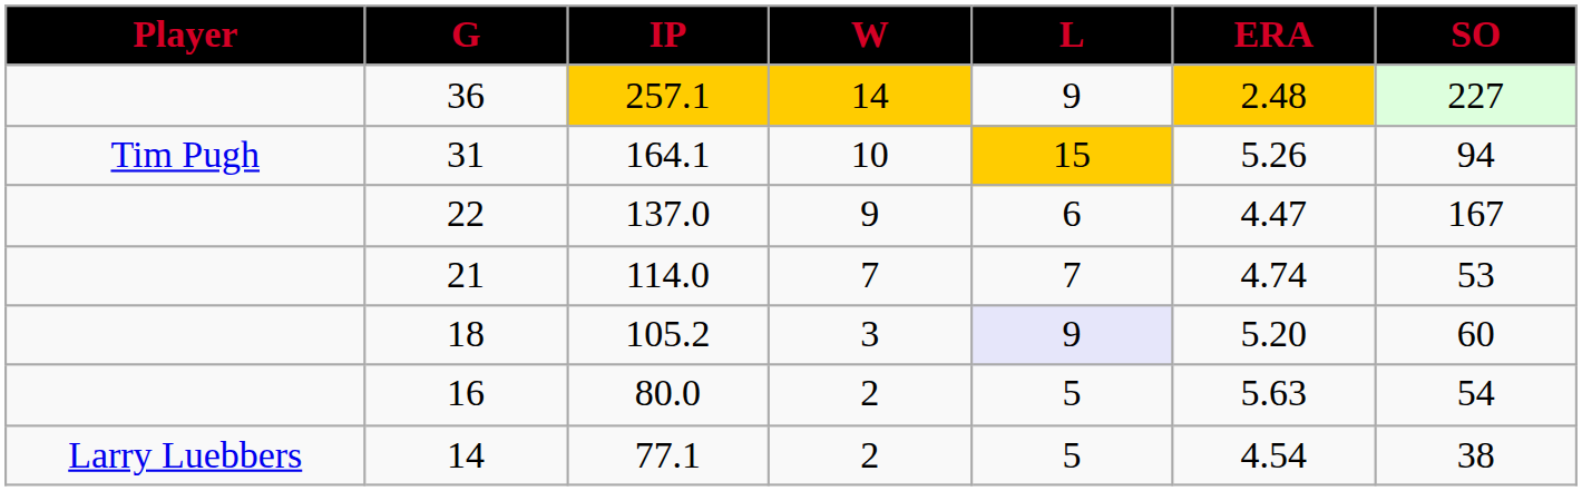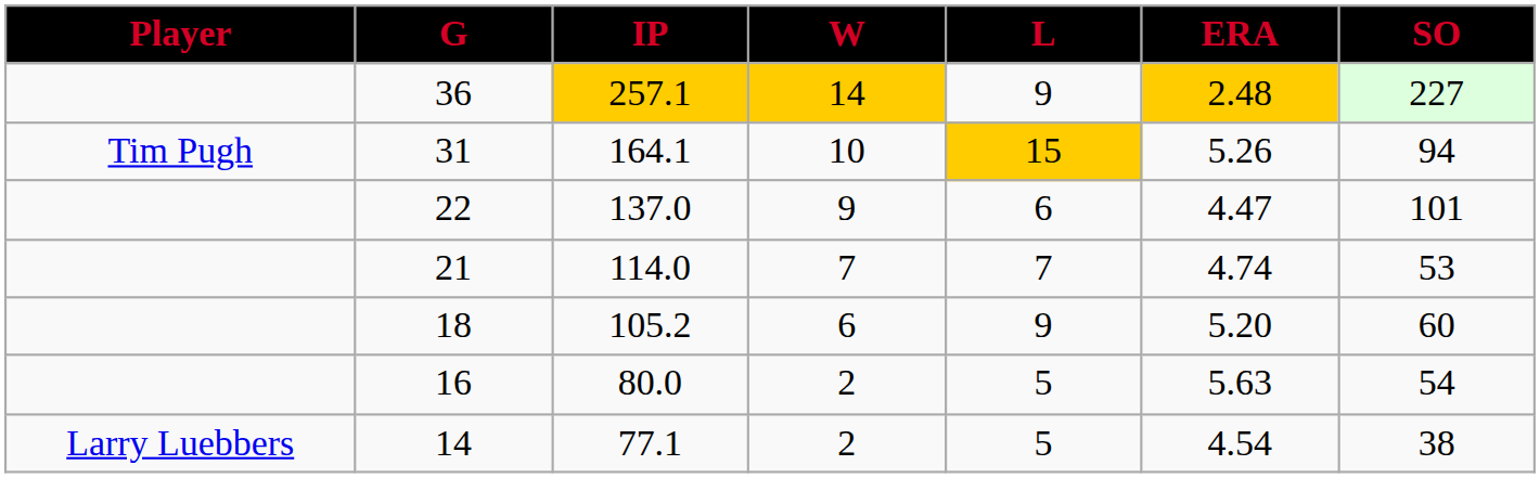22 | SO: 167 -> 101
18 | W: 3 -> 6
18 | L: lavender background -> no background
